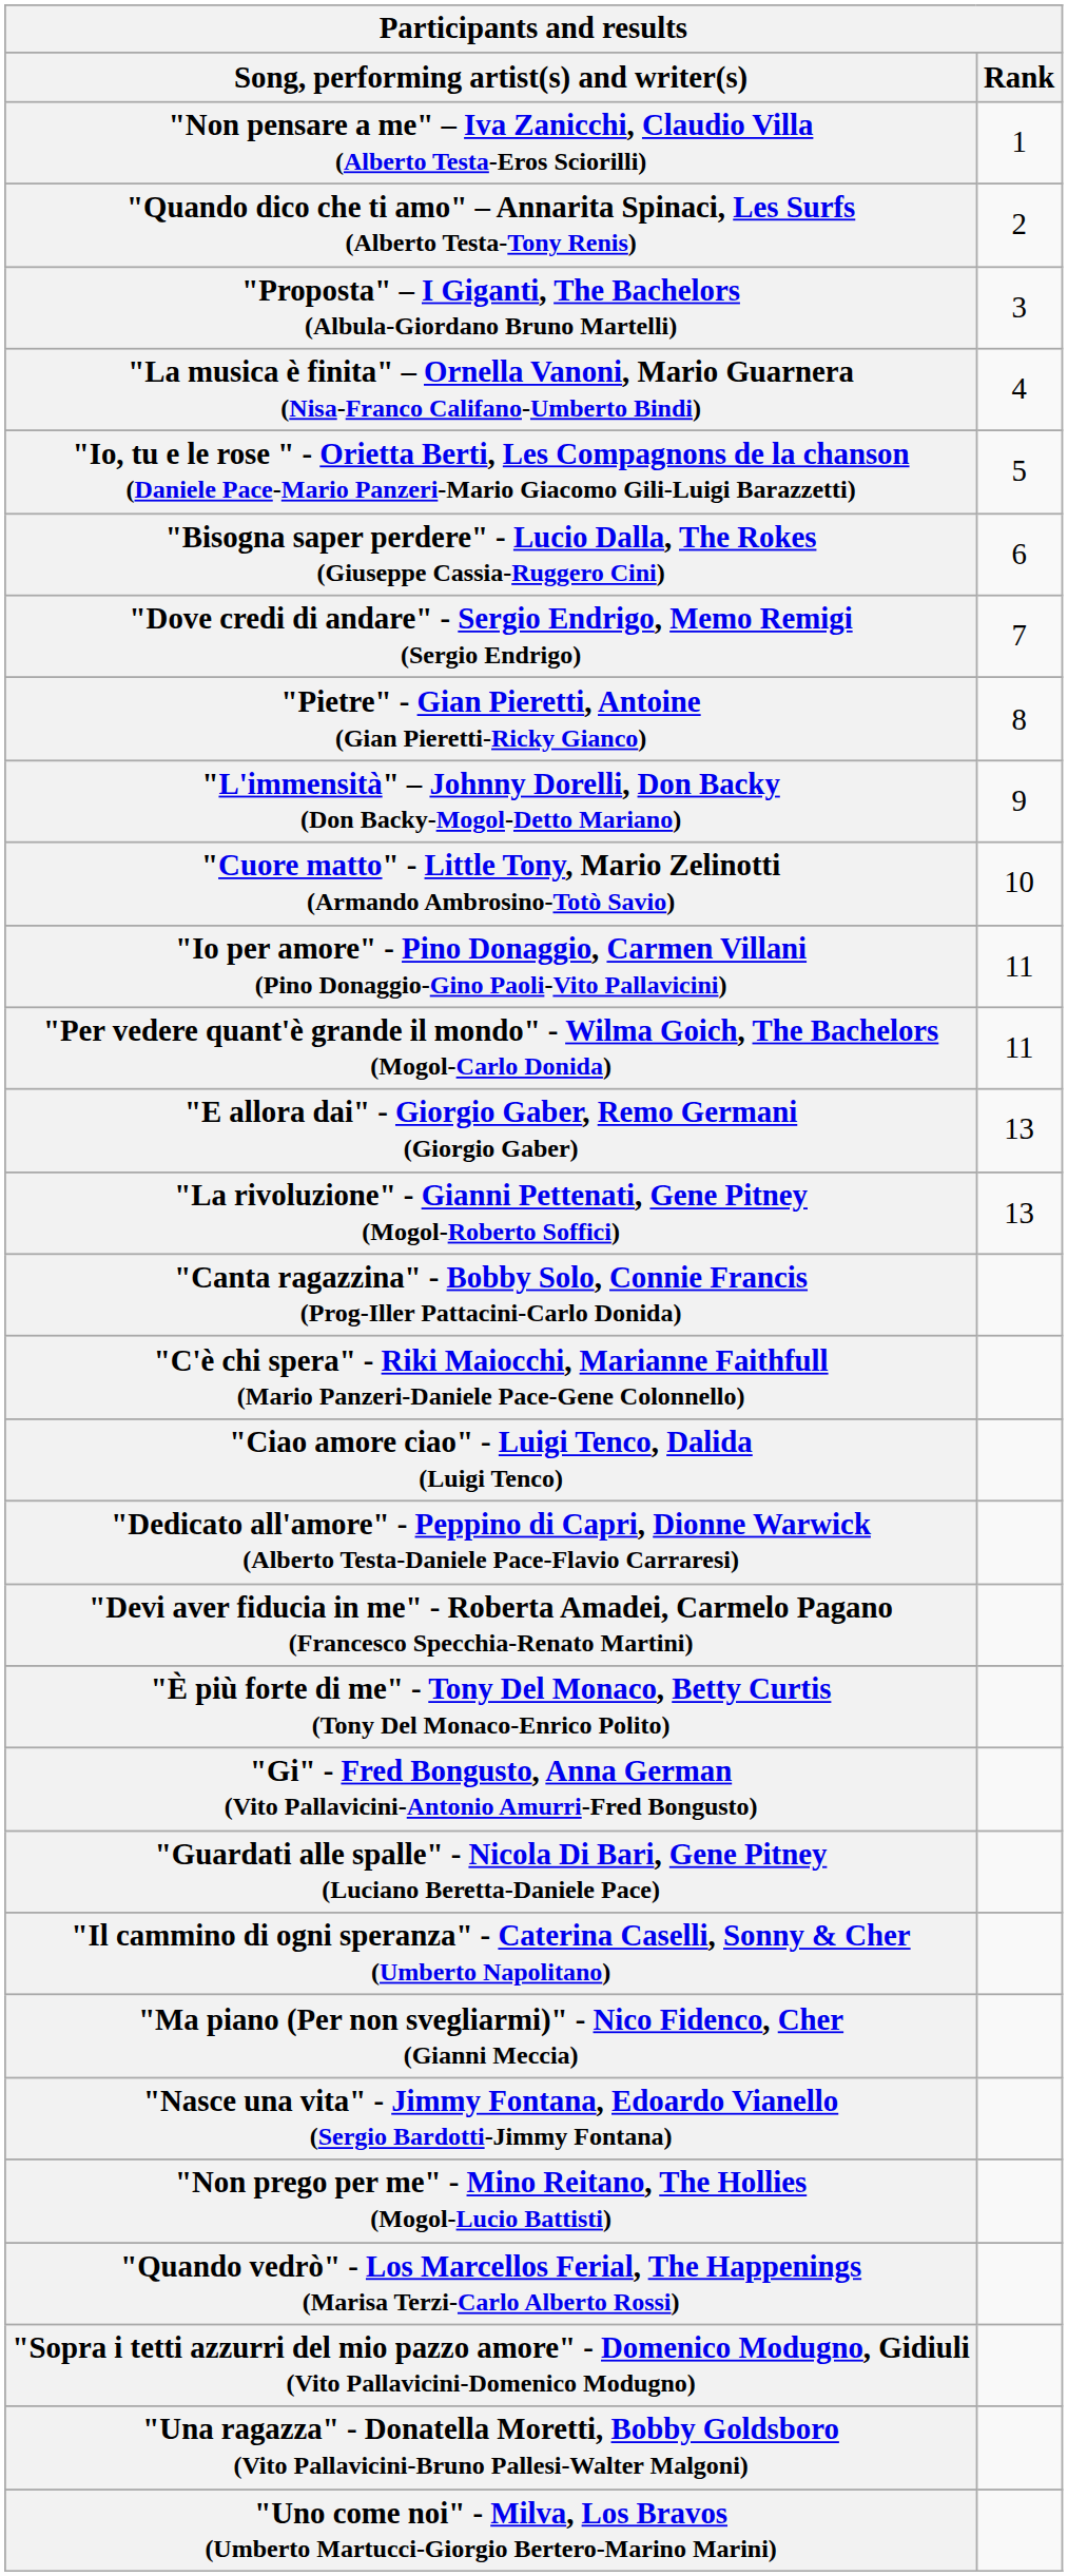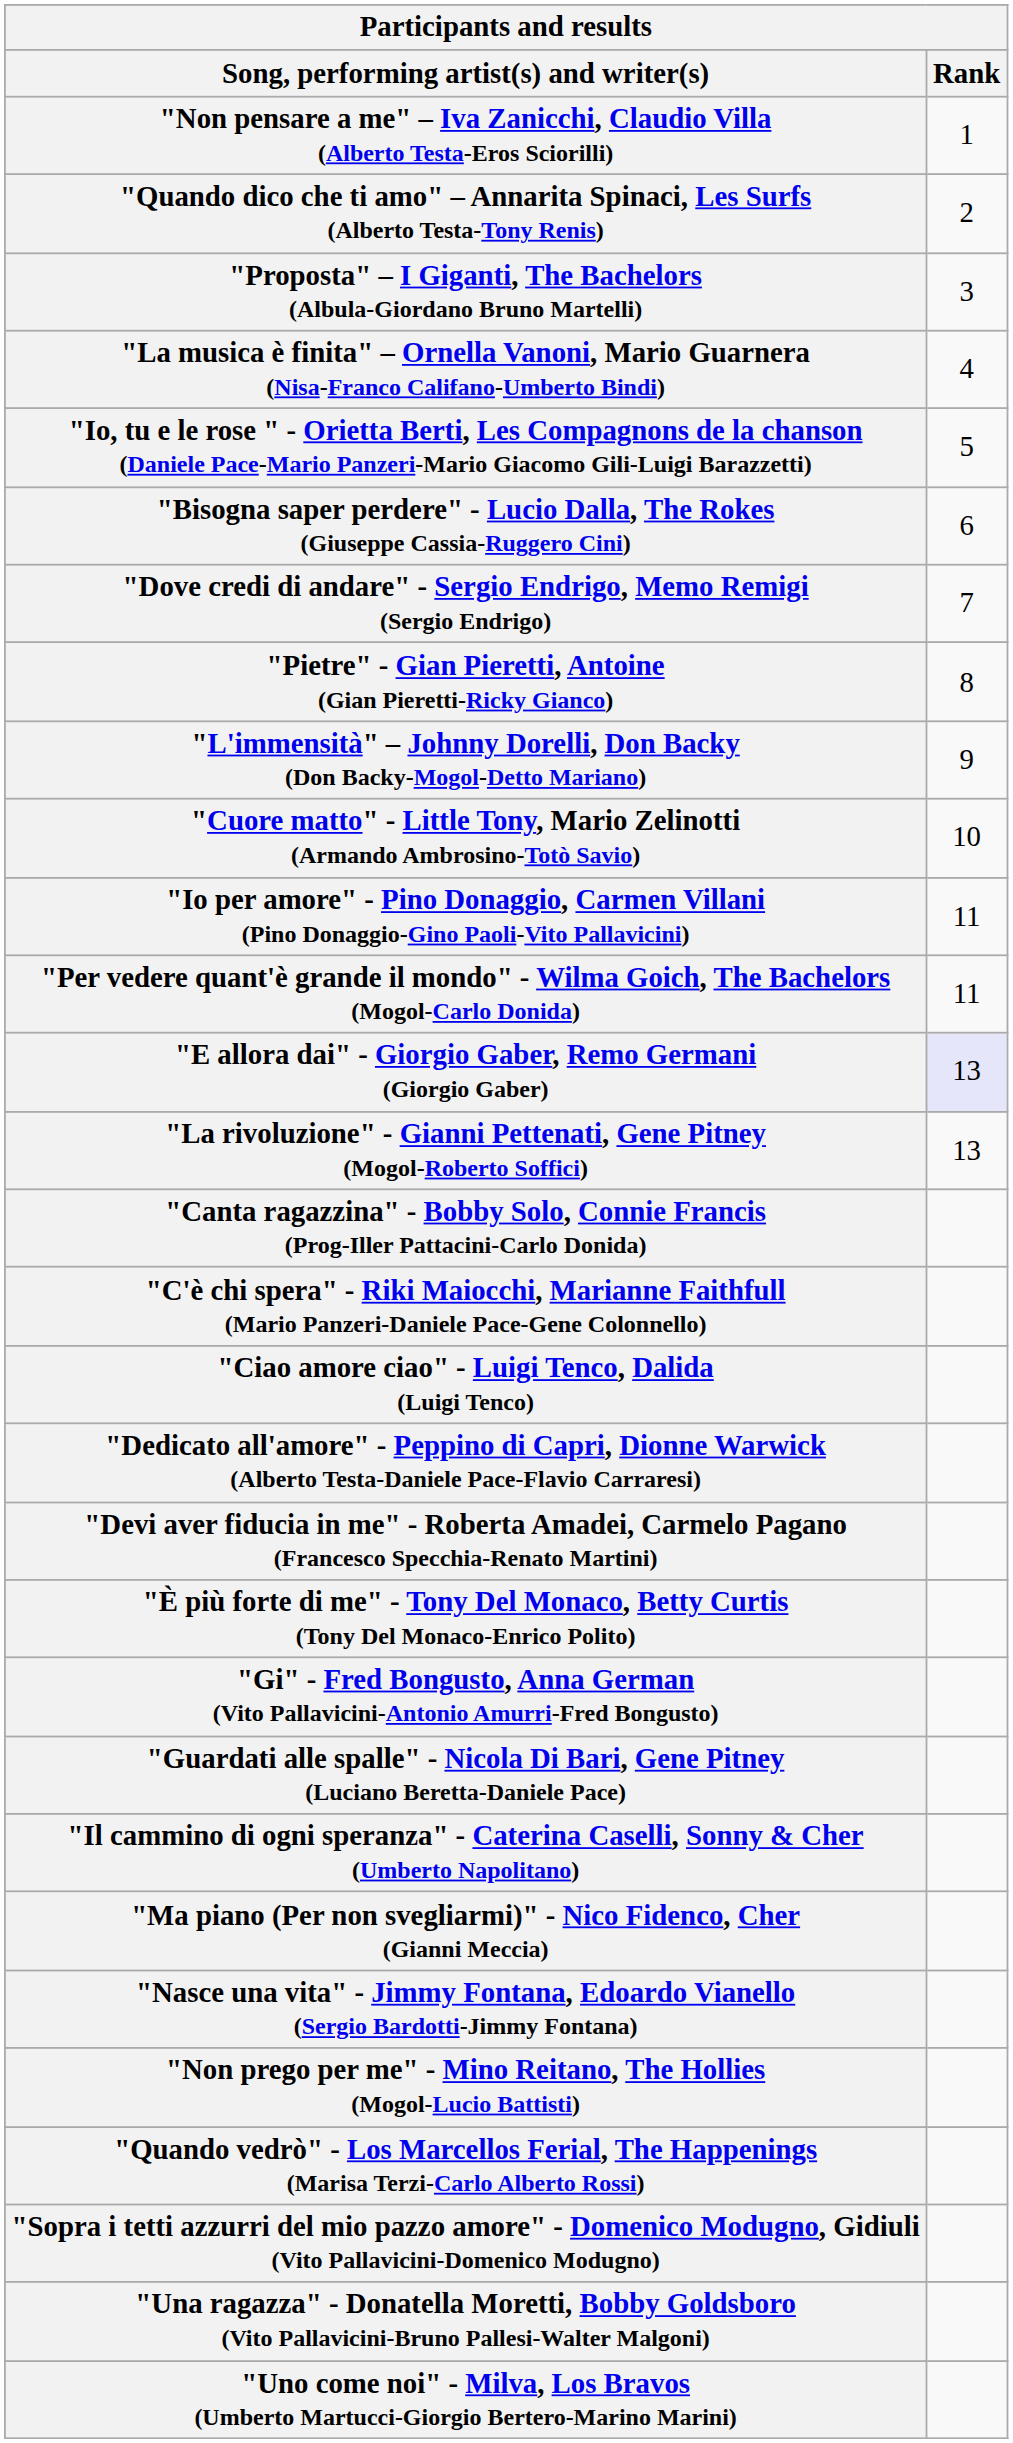"E allora dai" - Giorgio Gaber, Remo Germani (Giorgio Gaber) | Rank: no background -> lavender background
